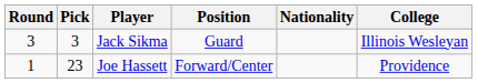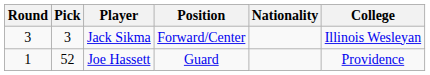Jack Sikma | Position: Guard -> Forward/Center
Joe Hassett | Pick: 23 -> 52
Joe Hassett | Position: Forward/Center -> Guard
